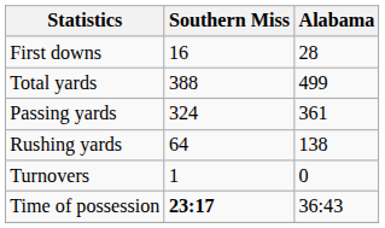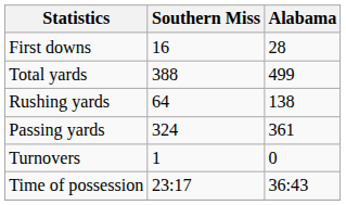rows swapped: Rushing yards <-> Passing yards
Time of possession | Southern Miss: bold -> normal
